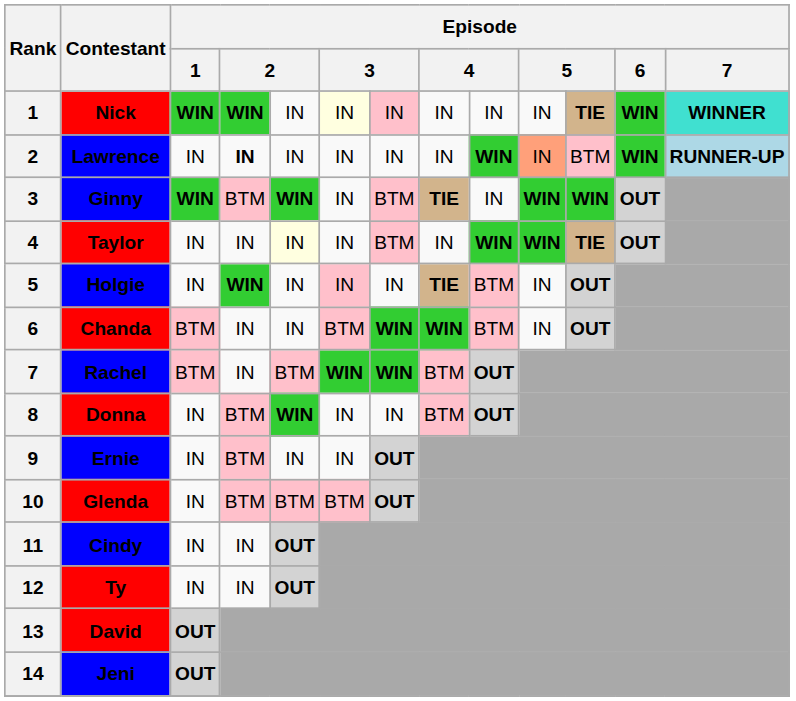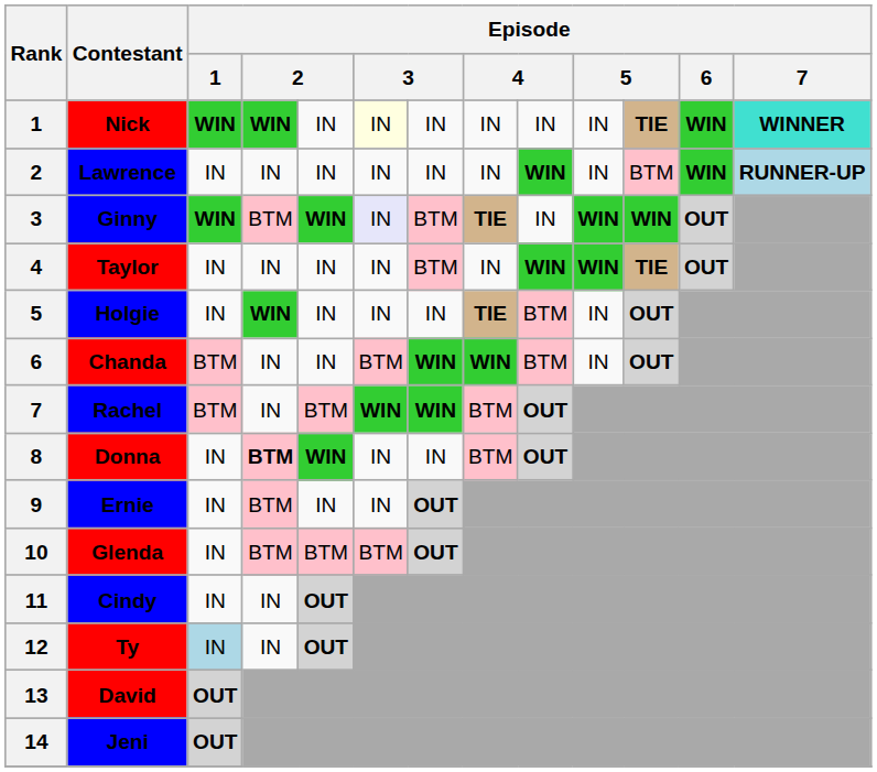Nick | column 7: pink background -> no background
Lawrence | column 4: bold -> normal
Lawrence | column 10: lightsalmon background -> no background
Ginny | column 6: no background -> lavender background
Taylor | column 5: lightyellow background -> no background
Holgie | column 6: pink background -> no background
Donna | column 4: normal -> bold
Ty | Episode / 1: no background -> lightblue background
